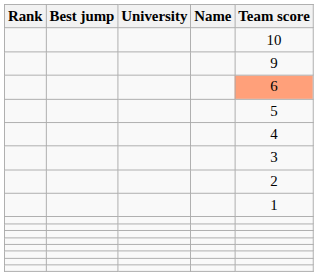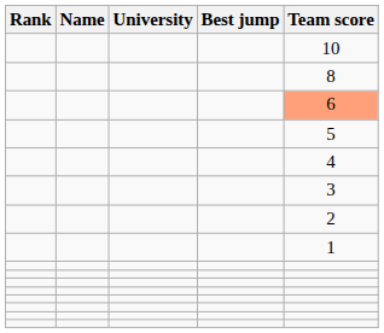columns swapped: Name <-> Best jump
row 3 | Team score: 9 -> 8
